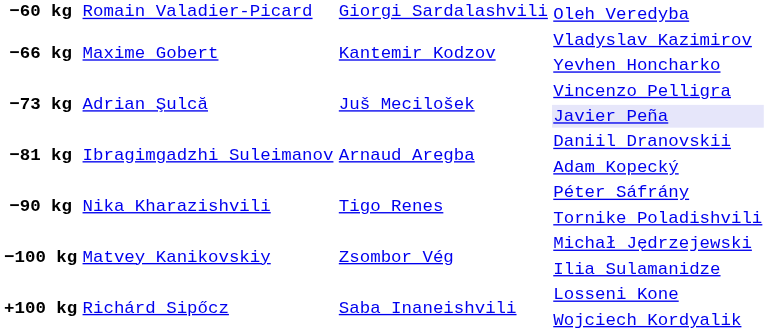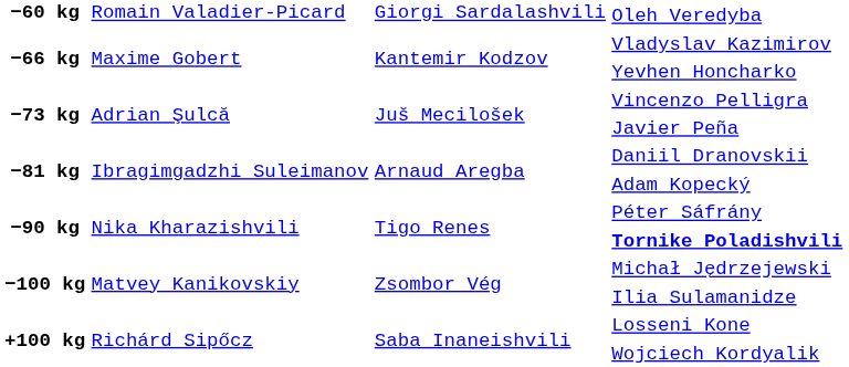Javier Peña | column 4: lavender background -> no background
Tornike Poladishvili | column 4: normal -> bold
